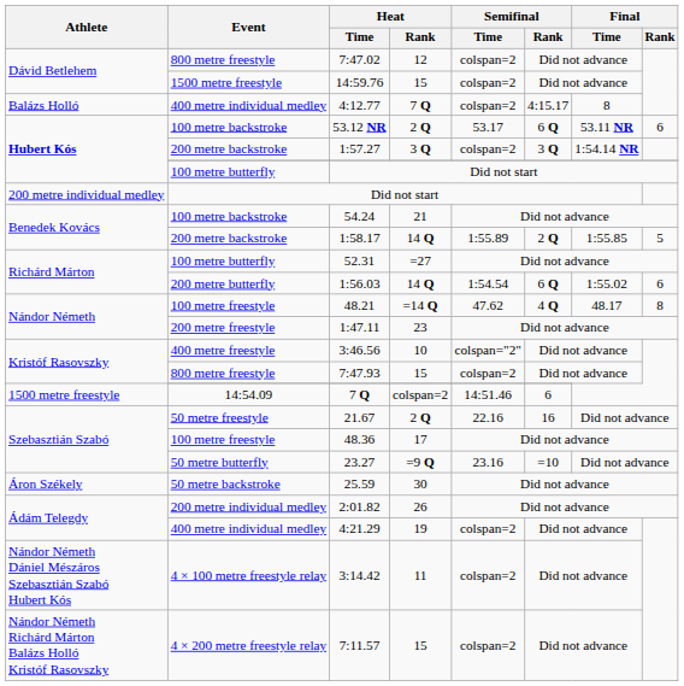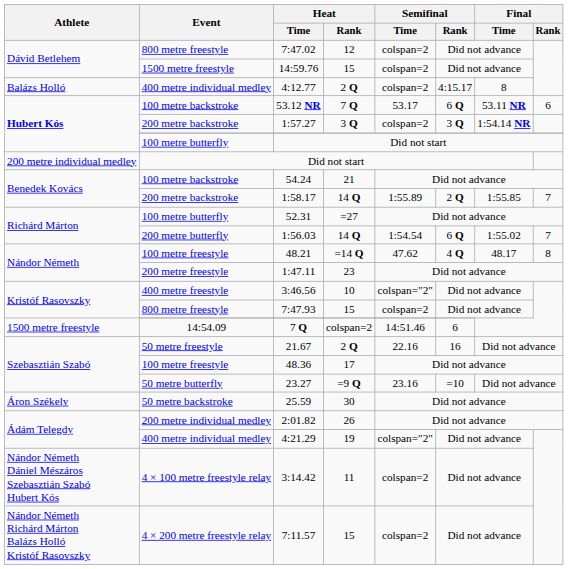4:12.77 | Heat / Rank: 7 Q -> 2 Q
53.12 NR | Heat / Rank: 2 Q -> 7 Q
1:58.17 | Final / Rank: 5 -> 7
1:56.03 | Final / Rank: 6 -> 7
4:21.29 | Semifinal / Time: colspan=2 -> colspan="2"
